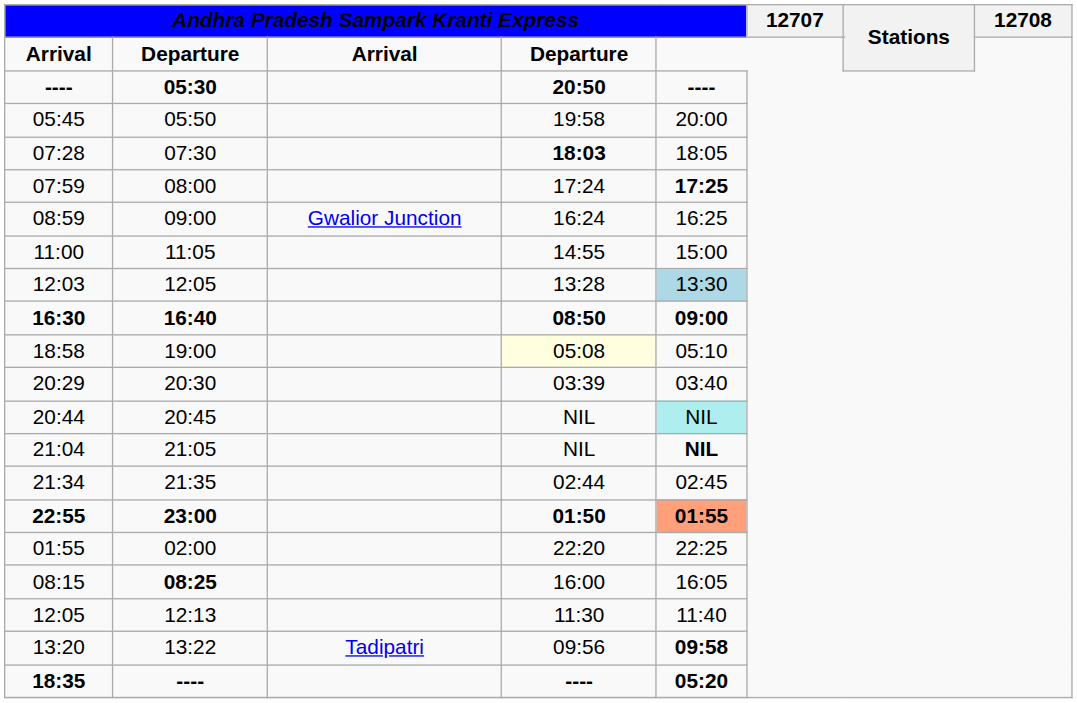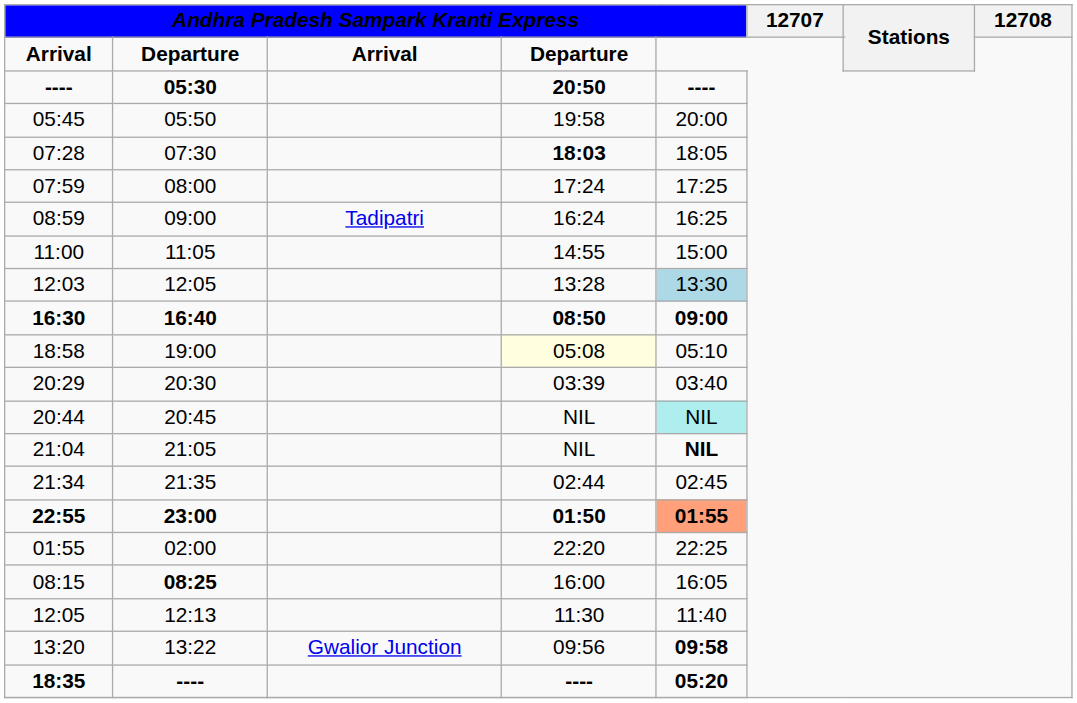07:59 | column 5: bold -> normal
08:59 | column 3: Gwalior Junction -> Tadipatri
13:20 | column 3: Tadipatri -> Gwalior Junction
